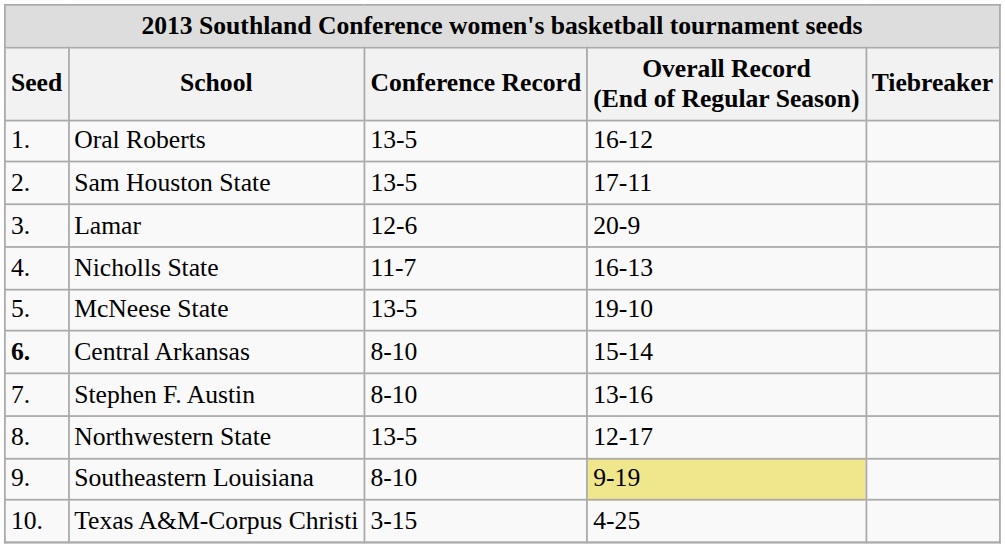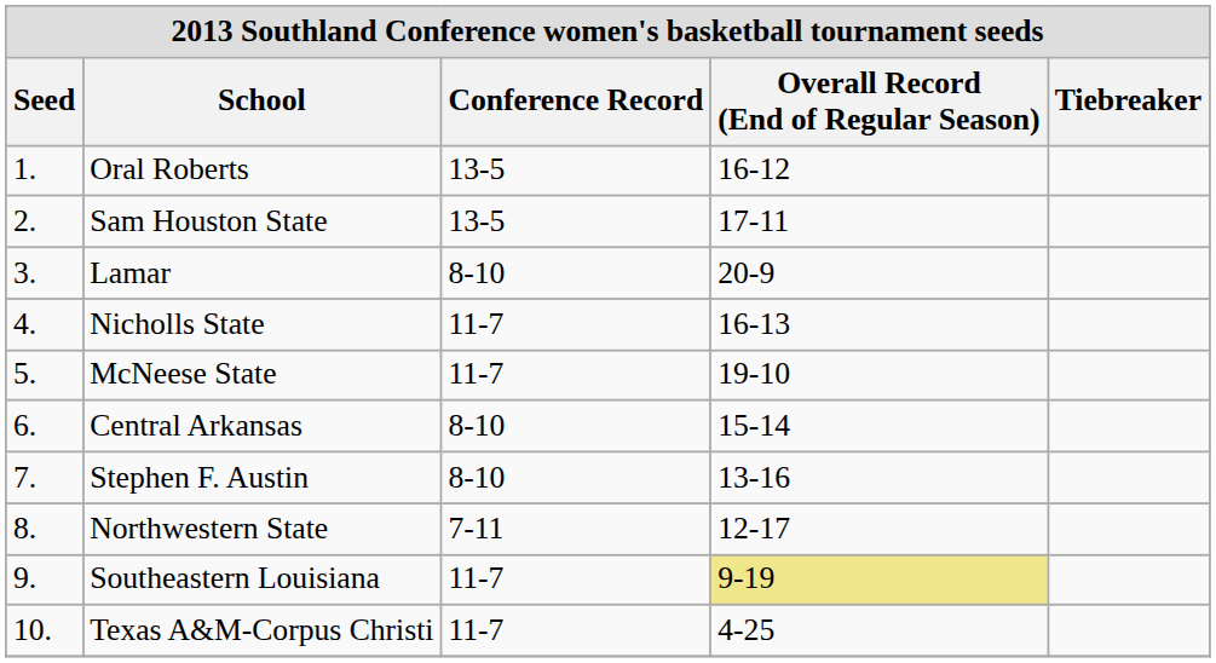Lamar | Conference Record: 12-6 -> 8-10
McNeese State | Conference Record: 13-5 -> 11-7
Central Arkansas | Seed: bold -> normal
Northwestern State | Conference Record: 13-5 -> 7-11
Southeastern Louisiana | Conference Record: 8-10 -> 11-7
Texas A&M-Corpus Christi | Conference Record: 3-15 -> 11-7
